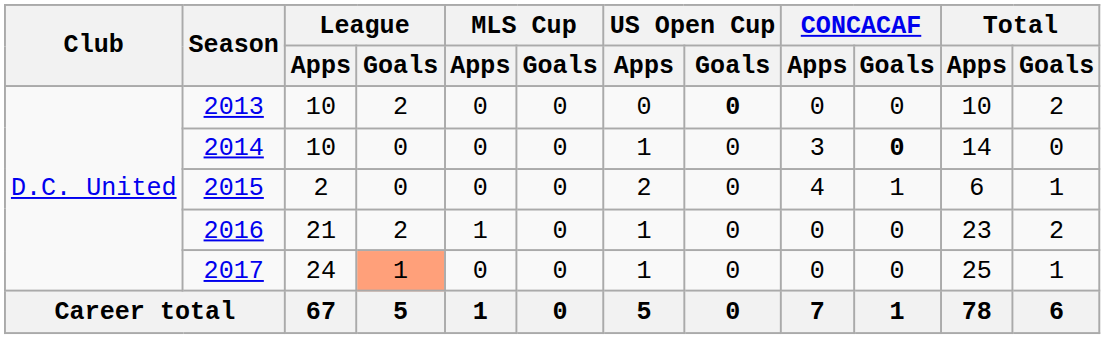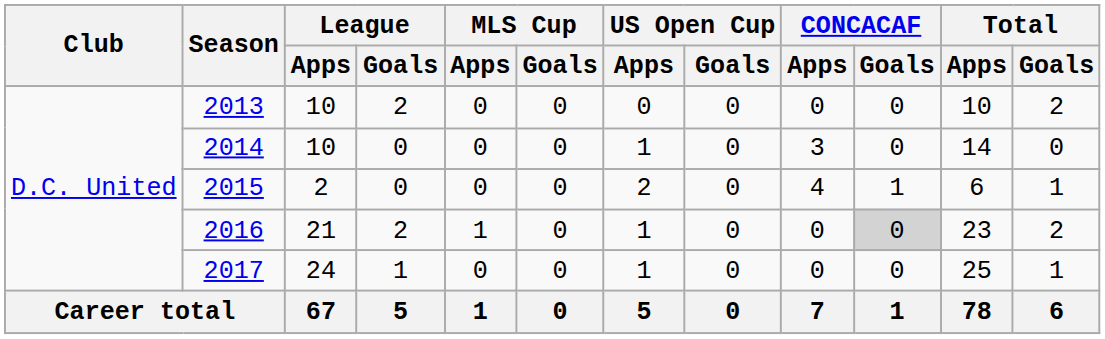2013 | US Open Cup / Goals: bold -> normal
2014 | CONCACAF / Goals: bold -> normal
2016 | CONCACAF / Goals: no background -> lightgrey background
2017 | League / Goals: lightsalmon background -> no background
